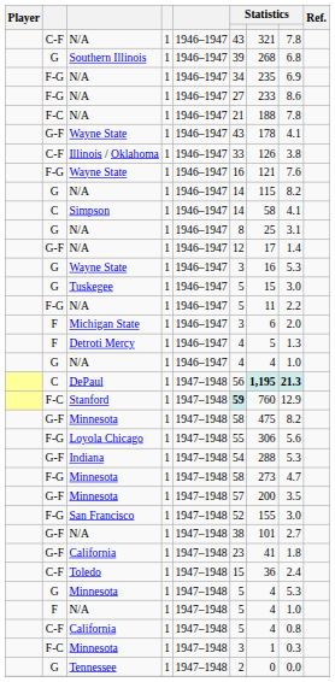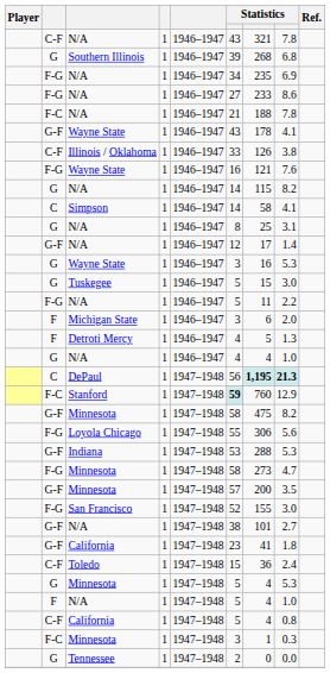Indiana | column 6: 54 -> 53
